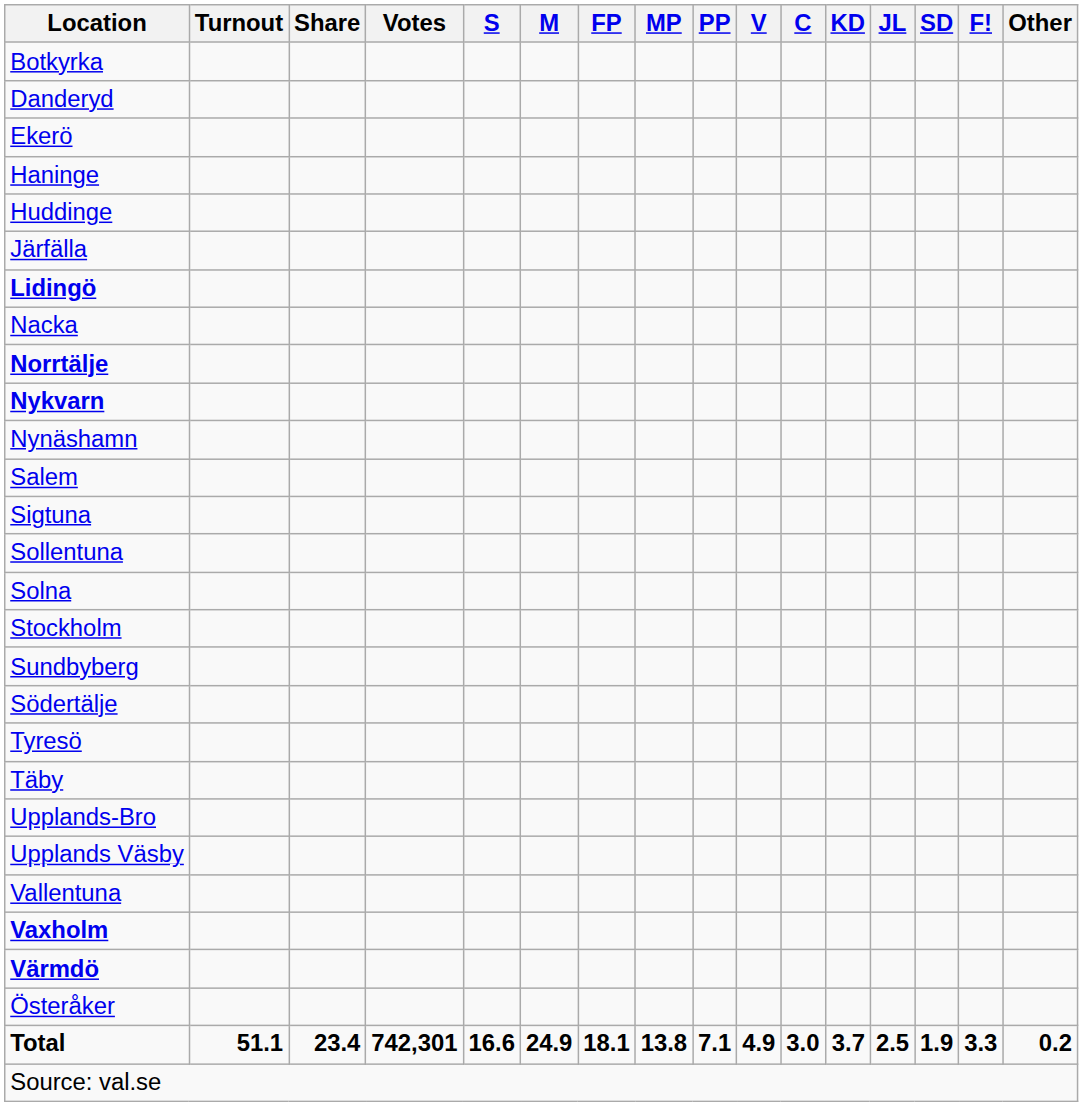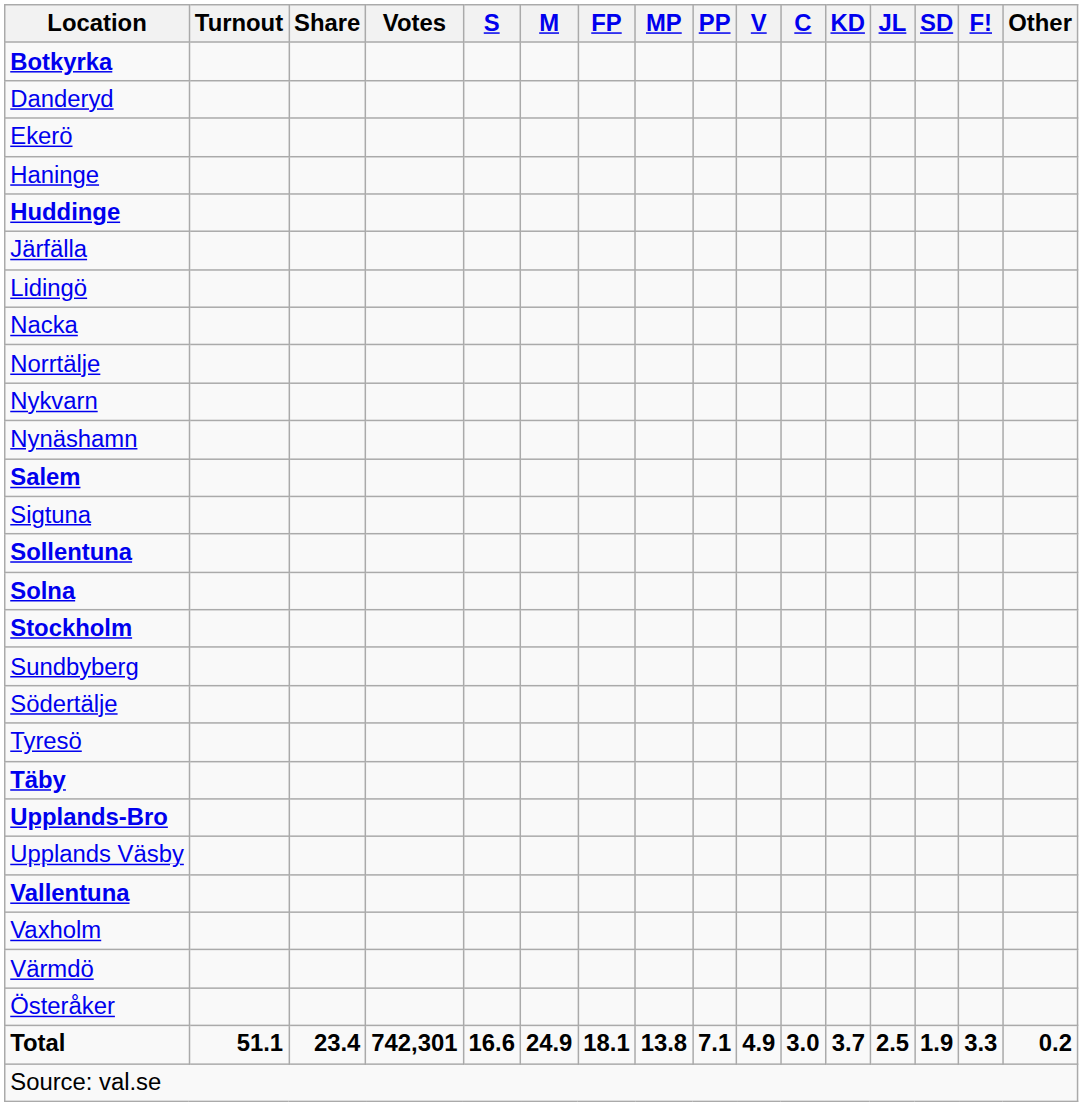Botkyrka | Location: normal -> bold
Huddinge | Location: normal -> bold
Lidingö | Location: bold -> normal
Norrtälje | Location: bold -> normal
Nykvarn | Location: bold -> normal
Salem | Location: normal -> bold
Sollentuna | Location: normal -> bold
Solna | Location: normal -> bold
Stockholm | Location: normal -> bold
Täby | Location: normal -> bold
Upplands-Bro | Location: normal -> bold
Vallentuna | Location: normal -> bold
Vaxholm | Location: bold -> normal
Värmdö | Location: bold -> normal
